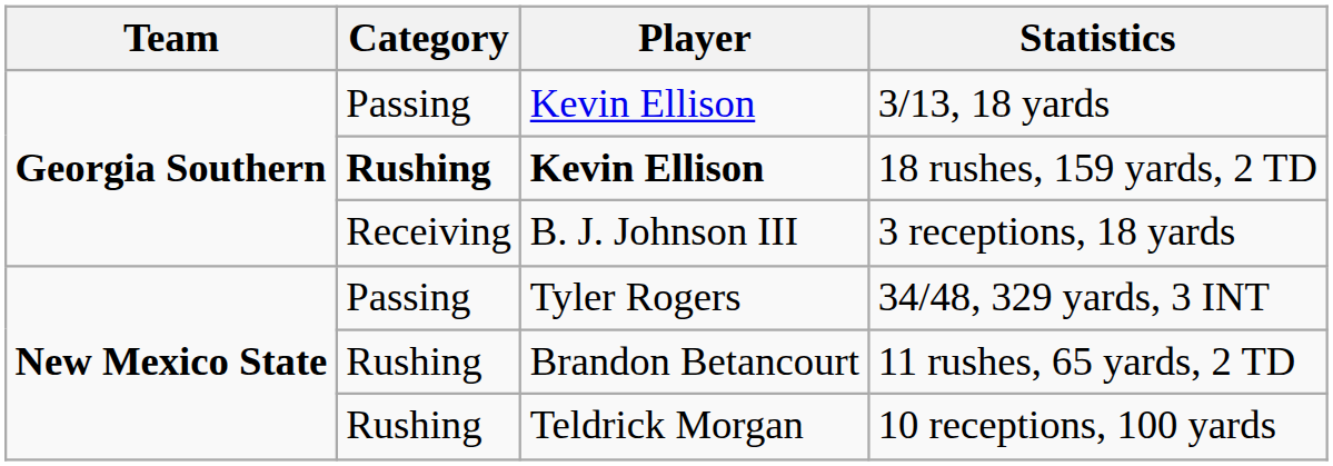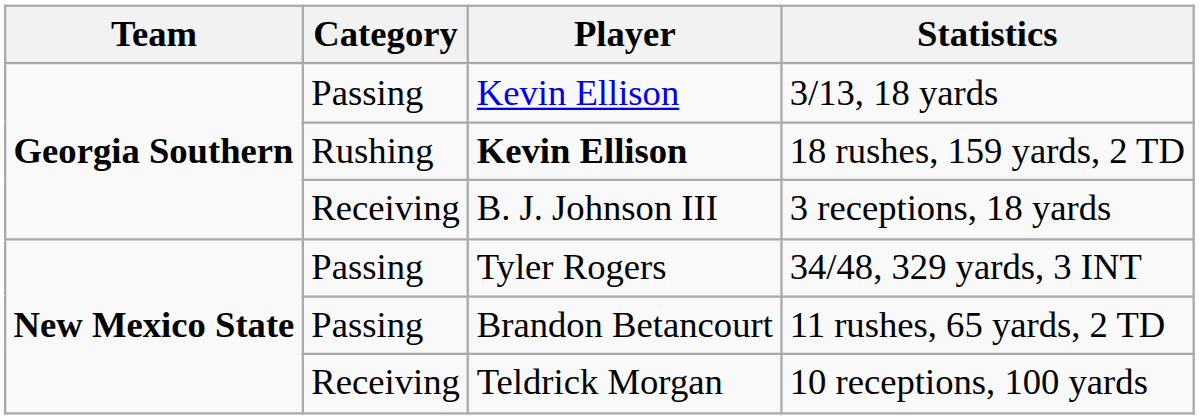18 rushes, 159 yards, 2 TD | Category: bold -> normal
11 rushes, 65 yards, 2 TD | Category: Rushing -> Passing
10 receptions, 100 yards | Category: Rushing -> Receiving
